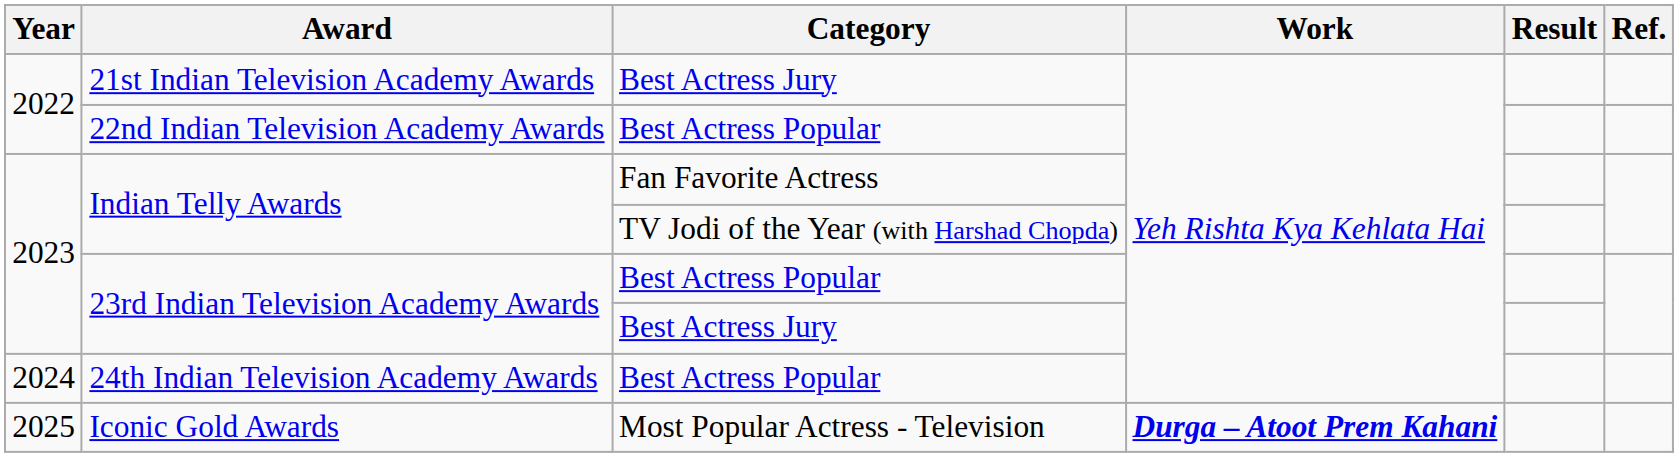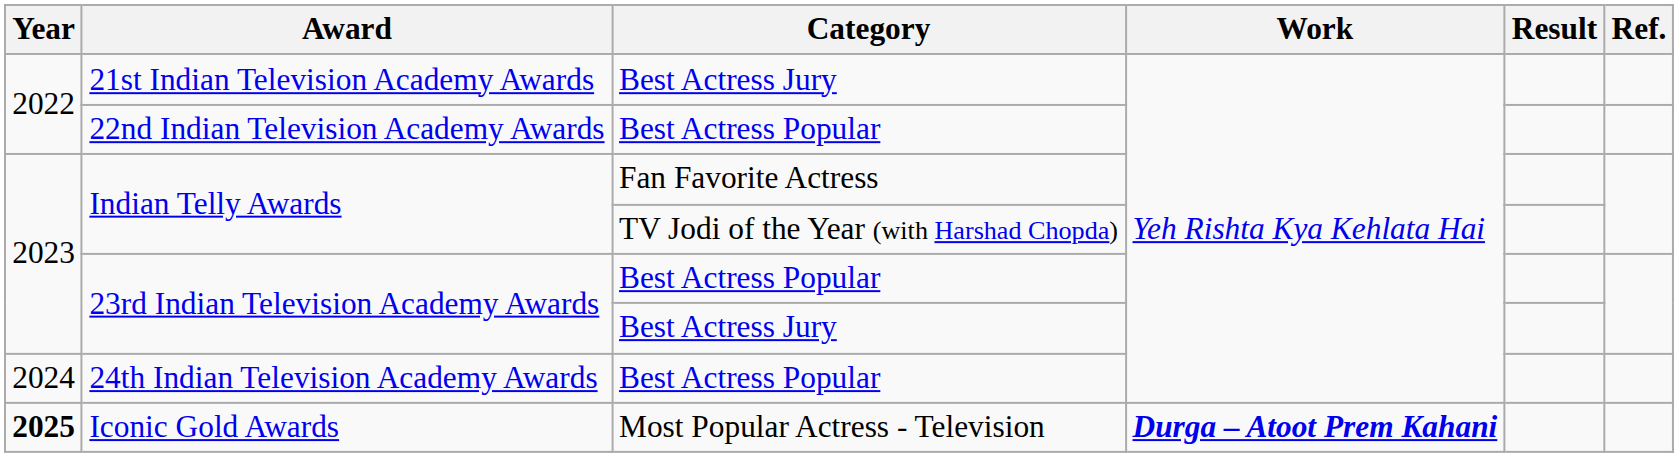Iconic Gold Awards | Year: normal -> bold
